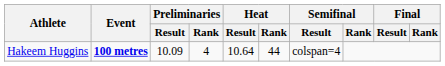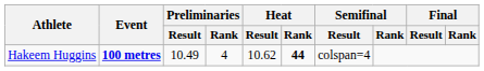Hakeem Huggins | Preliminaries / Result: 10.09 -> 10.49
Hakeem Huggins | Heat / Result: 10.64 -> 10.62
Hakeem Huggins | Heat / Rank: normal -> bold
